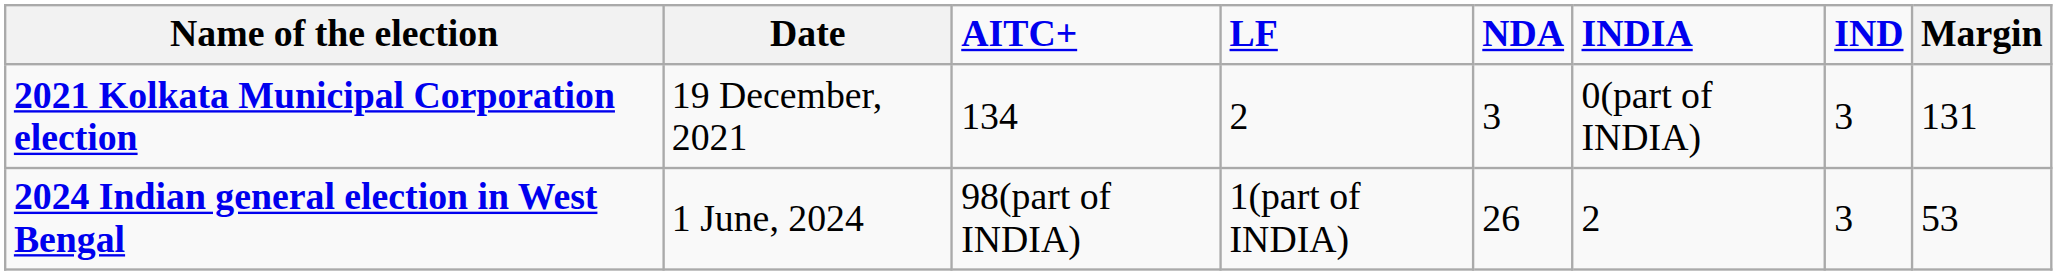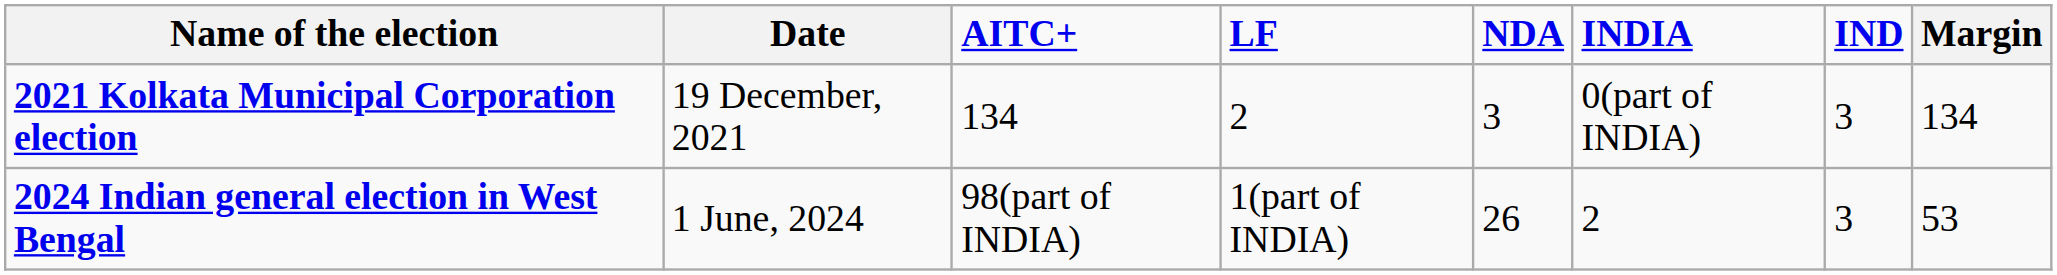2021 Kolkata Municipal Corporation election | column 8: 131 -> 134
